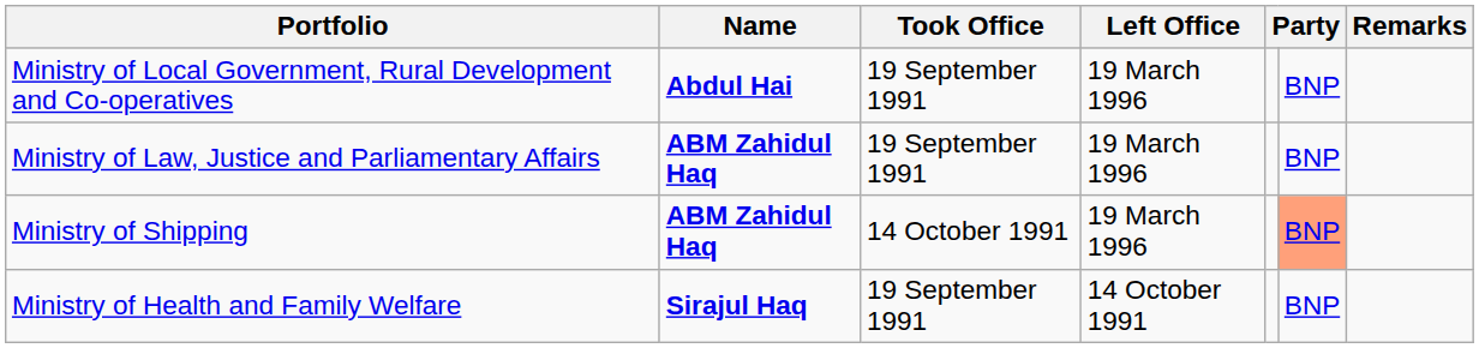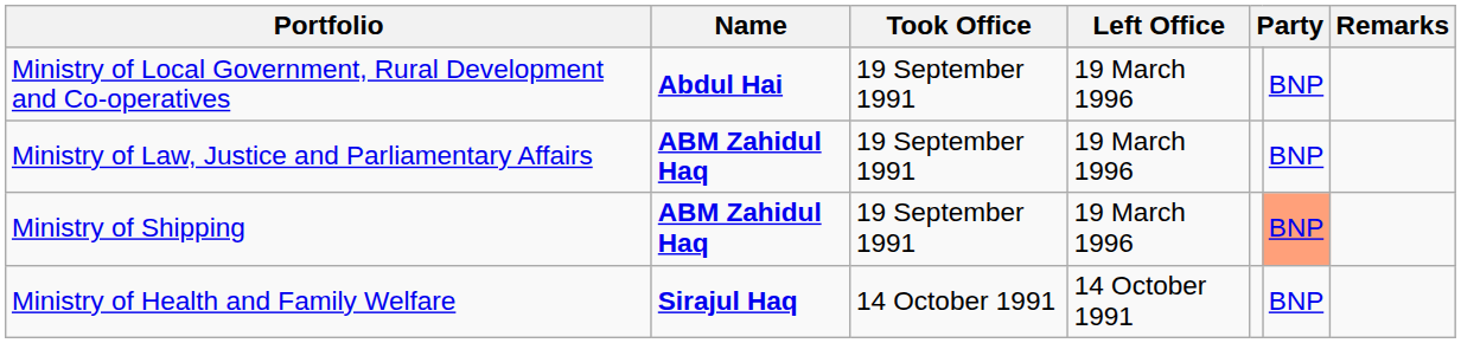Ministry of Shipping | Took Office: 14 October 1991 -> 19 September 1991
Ministry of Health and Family Welfare | Took Office: 19 September 1991 -> 14 October 1991
